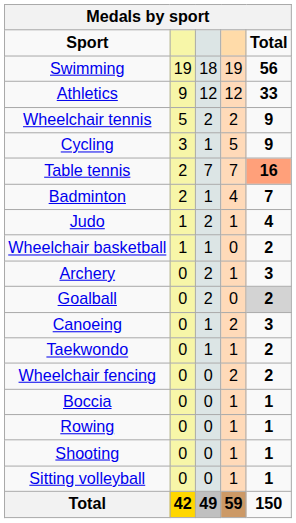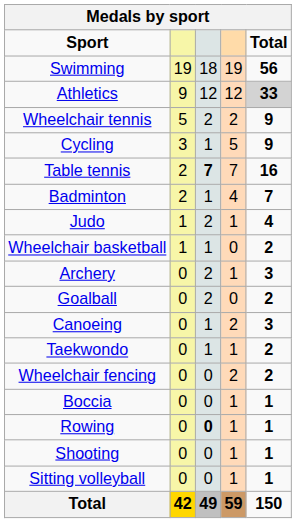Athletics | Total: no background -> lightgrey background
Table tennis | column 3: normal -> bold
Table tennis | Total: lightsalmon background -> no background
Goalball | Total: lightgrey background -> no background
Rowing | column 3: normal -> bold
